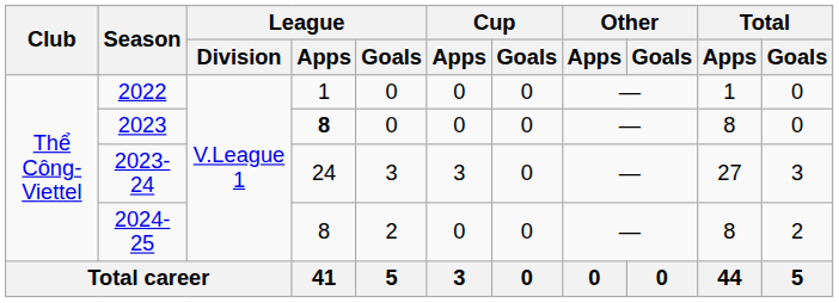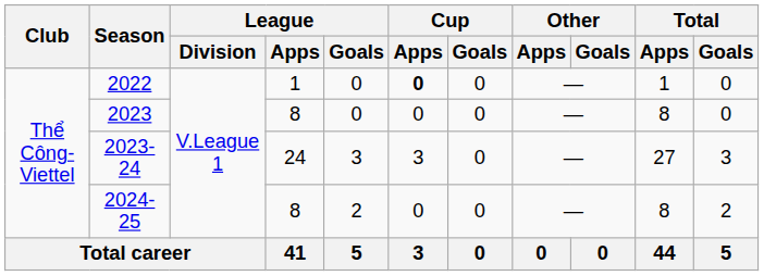2022 | Cup / Apps: normal -> bold
2023 | League / Apps: bold -> normal
